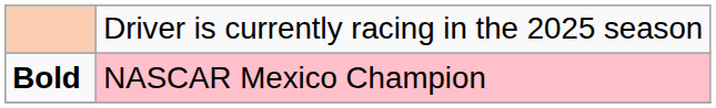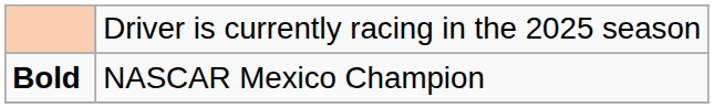Bold | column 2: pink background -> no background
